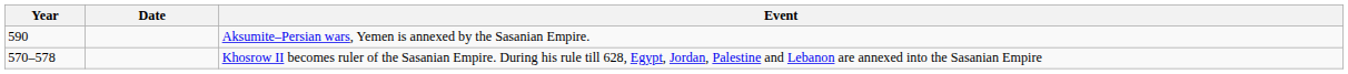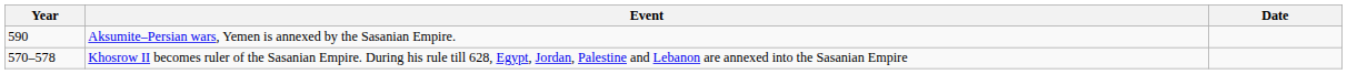columns swapped: Date <-> Event
